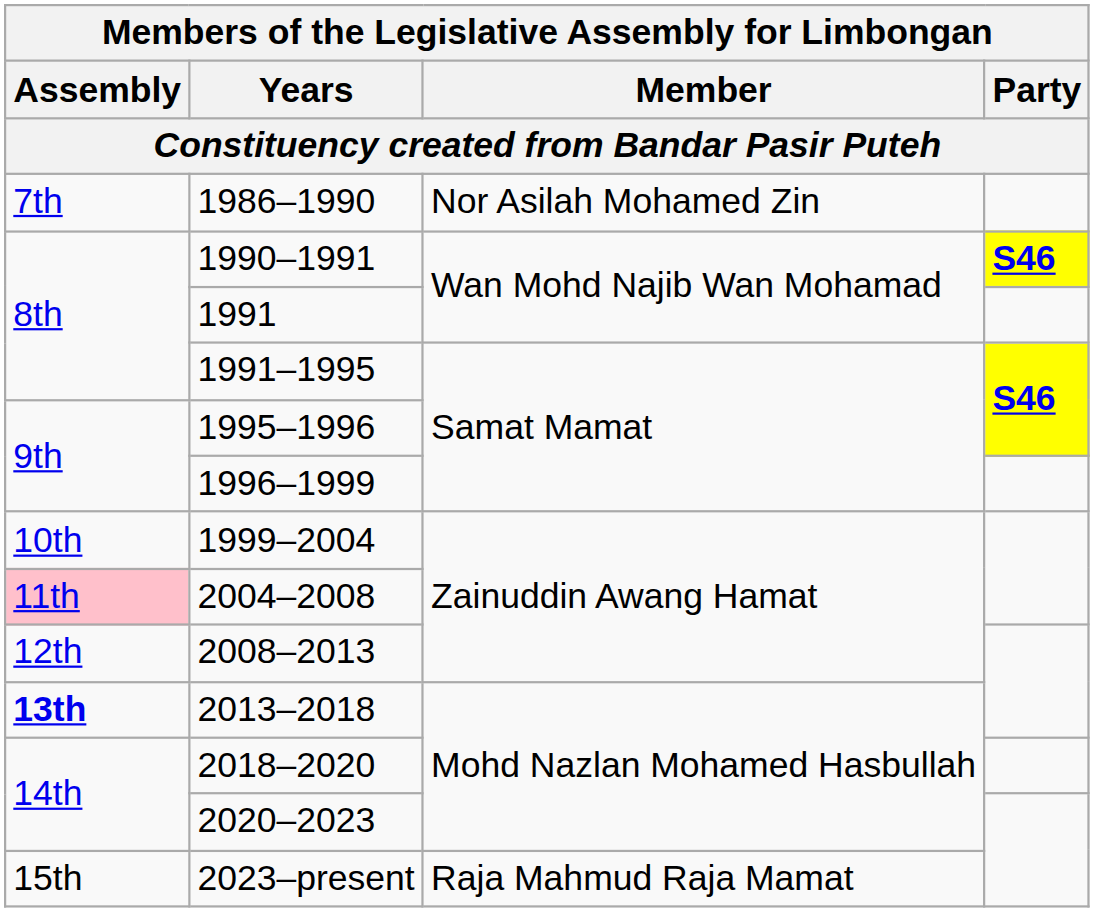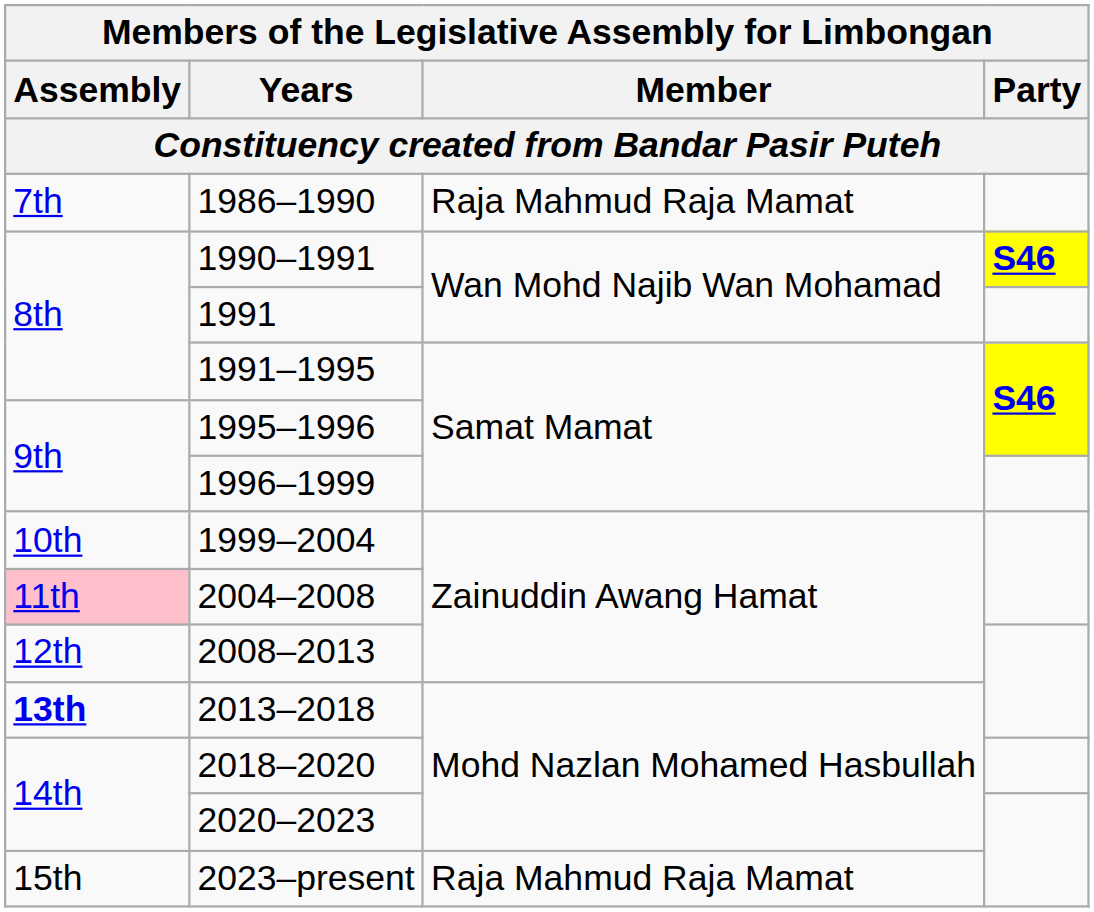1986–1990 | Member: Nor Asilah Mohamed Zin -> Raja Mahmud Raja Mamat
